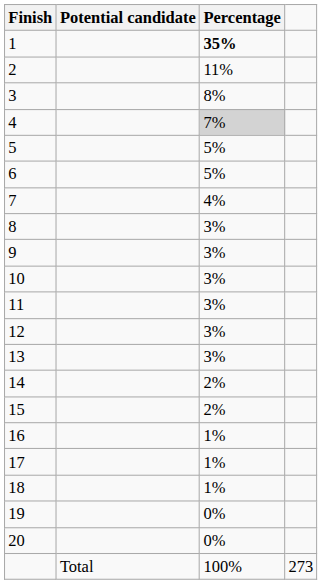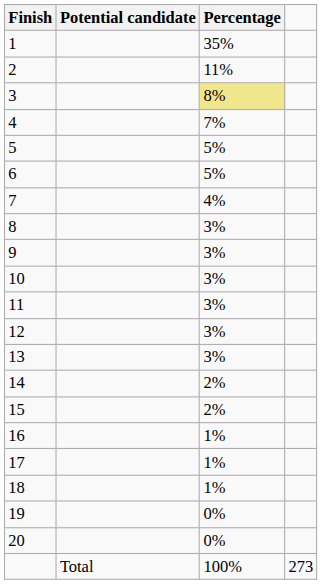1 | Percentage: bold -> normal
3 | Percentage: no background -> khaki background
4 | Percentage: lightgrey background -> no background
